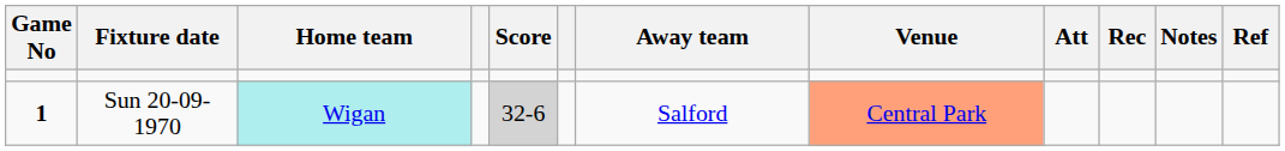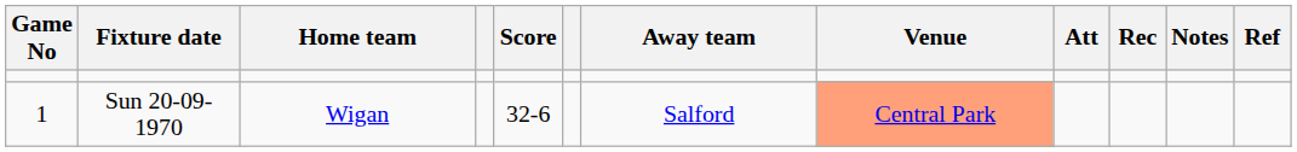Sun 20-09-1970 | Game No: bold -> normal
Sun 20-09-1970 | Home team: paleturquoise background -> no background
Sun 20-09-1970 | Score: lightgrey background -> no background
